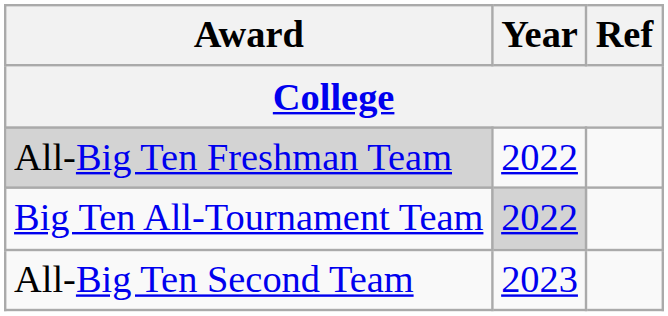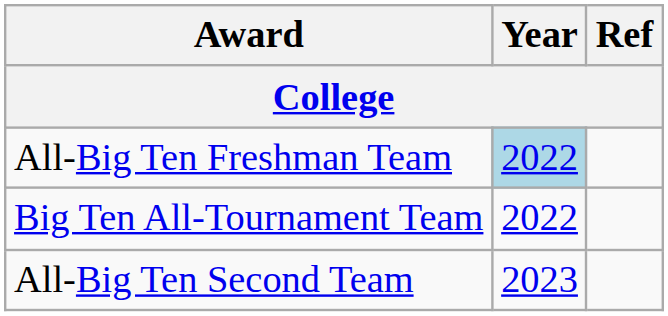row 3 | Award: lightgrey background -> no background
row 3 | Year: no background -> lightblue background
row 4 | Year: lightgrey background -> no background
